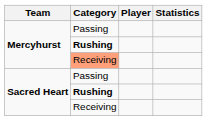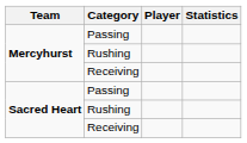Mercyhurst / Rushing | Category: bold -> normal
Mercyhurst / Receiving | Category: lightsalmon background -> no background
Sacred Heart / Rushing | Category: bold -> normal
